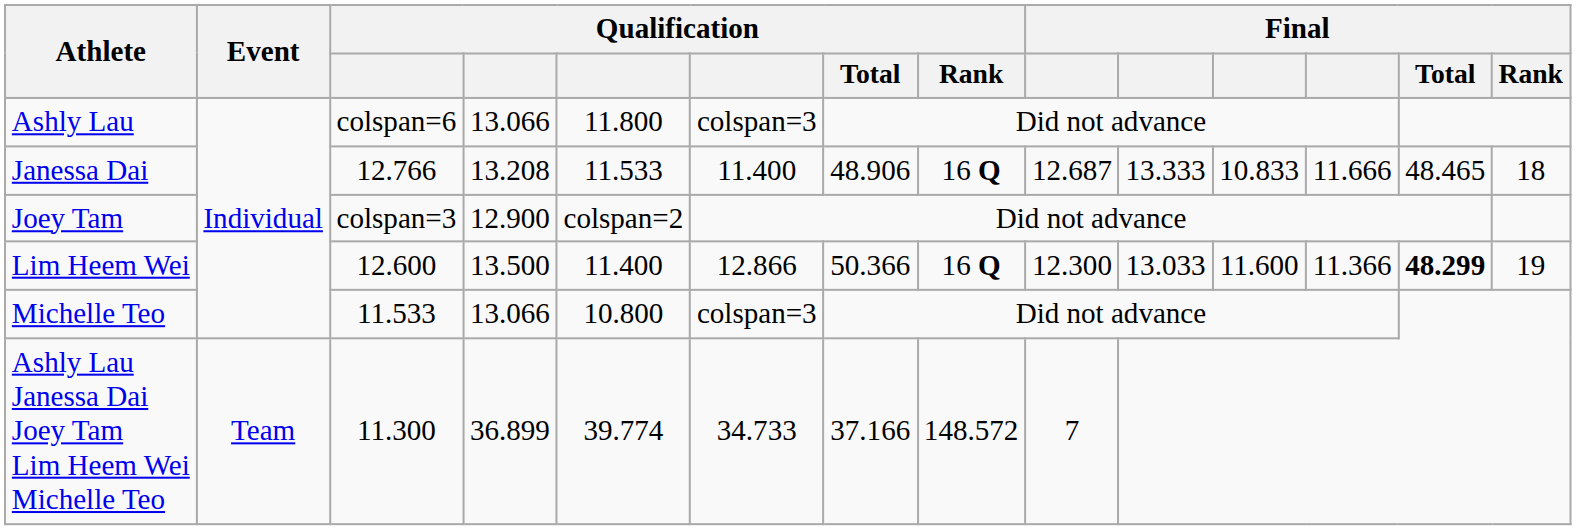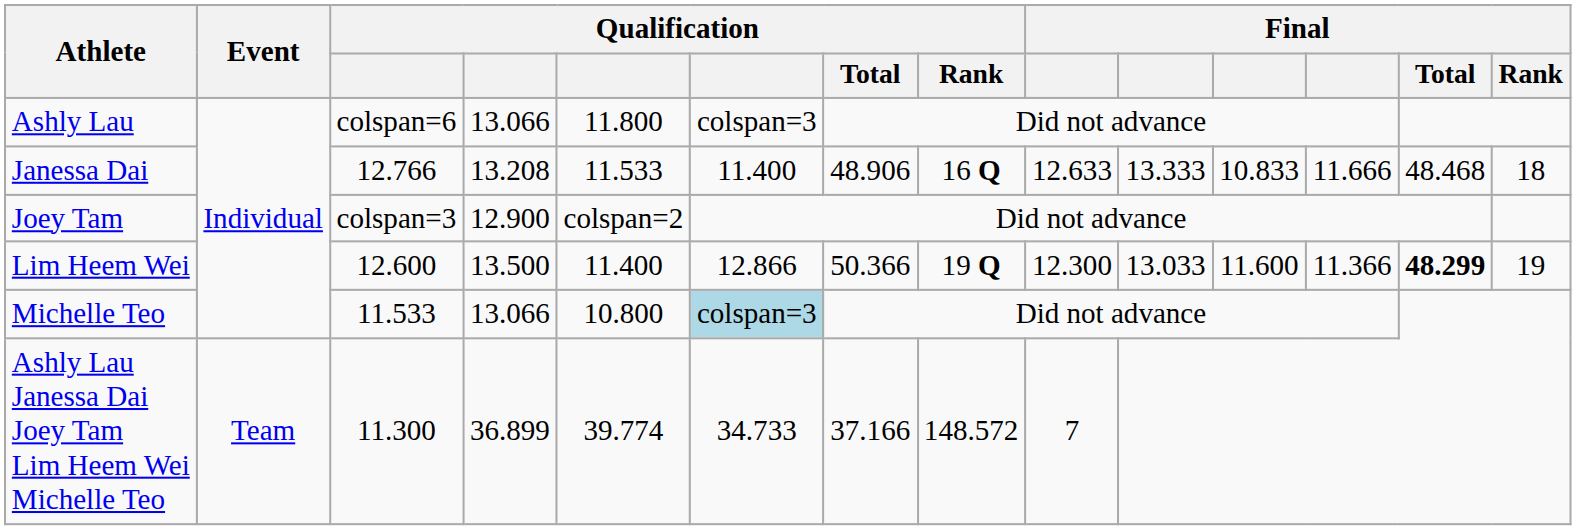Janessa Dai | column 9: 12.687 -> 12.633
Janessa Dai | Final / Total: 48.465 -> 48.468
Lim Heem Wei | Qualification / Rank: 16 Q -> 19 Q
Michelle Teo | column 6: no background -> lightblue background
